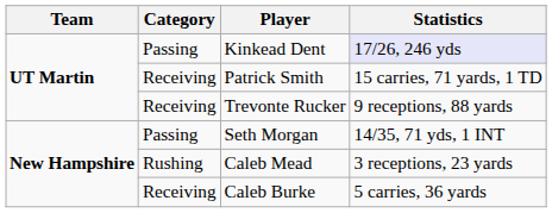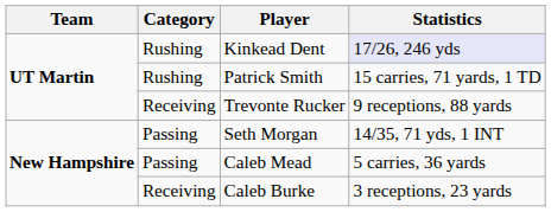Kinkead Dent | Category: Passing -> Rushing
Patrick Smith | Category: Receiving -> Rushing
Caleb Mead | Category: Rushing -> Passing
Caleb Mead | Statistics: 3 receptions, 23 yards -> 5 carries, 36 yards
Caleb Burke | Statistics: 5 carries, 36 yards -> 3 receptions, 23 yards
